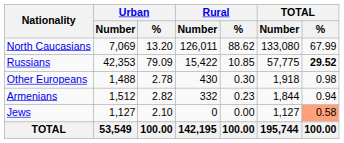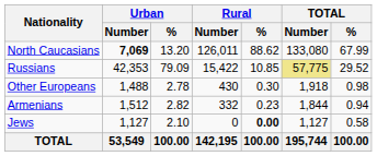North Caucasians | Urban / Number: normal -> bold
Russians | TOTAL / Number: no background -> khaki background
Russians | TOTAL / %: bold -> normal
Jews | Rural / %: normal -> bold
Jews | TOTAL / %: lightsalmon background -> no background
